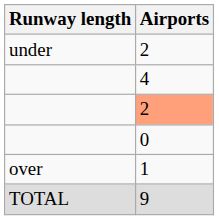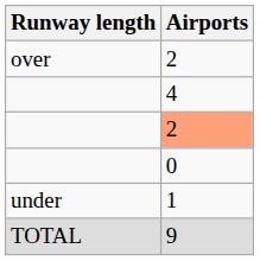row 2 | Runway length: under -> over
row 6 | Runway length: over -> under
